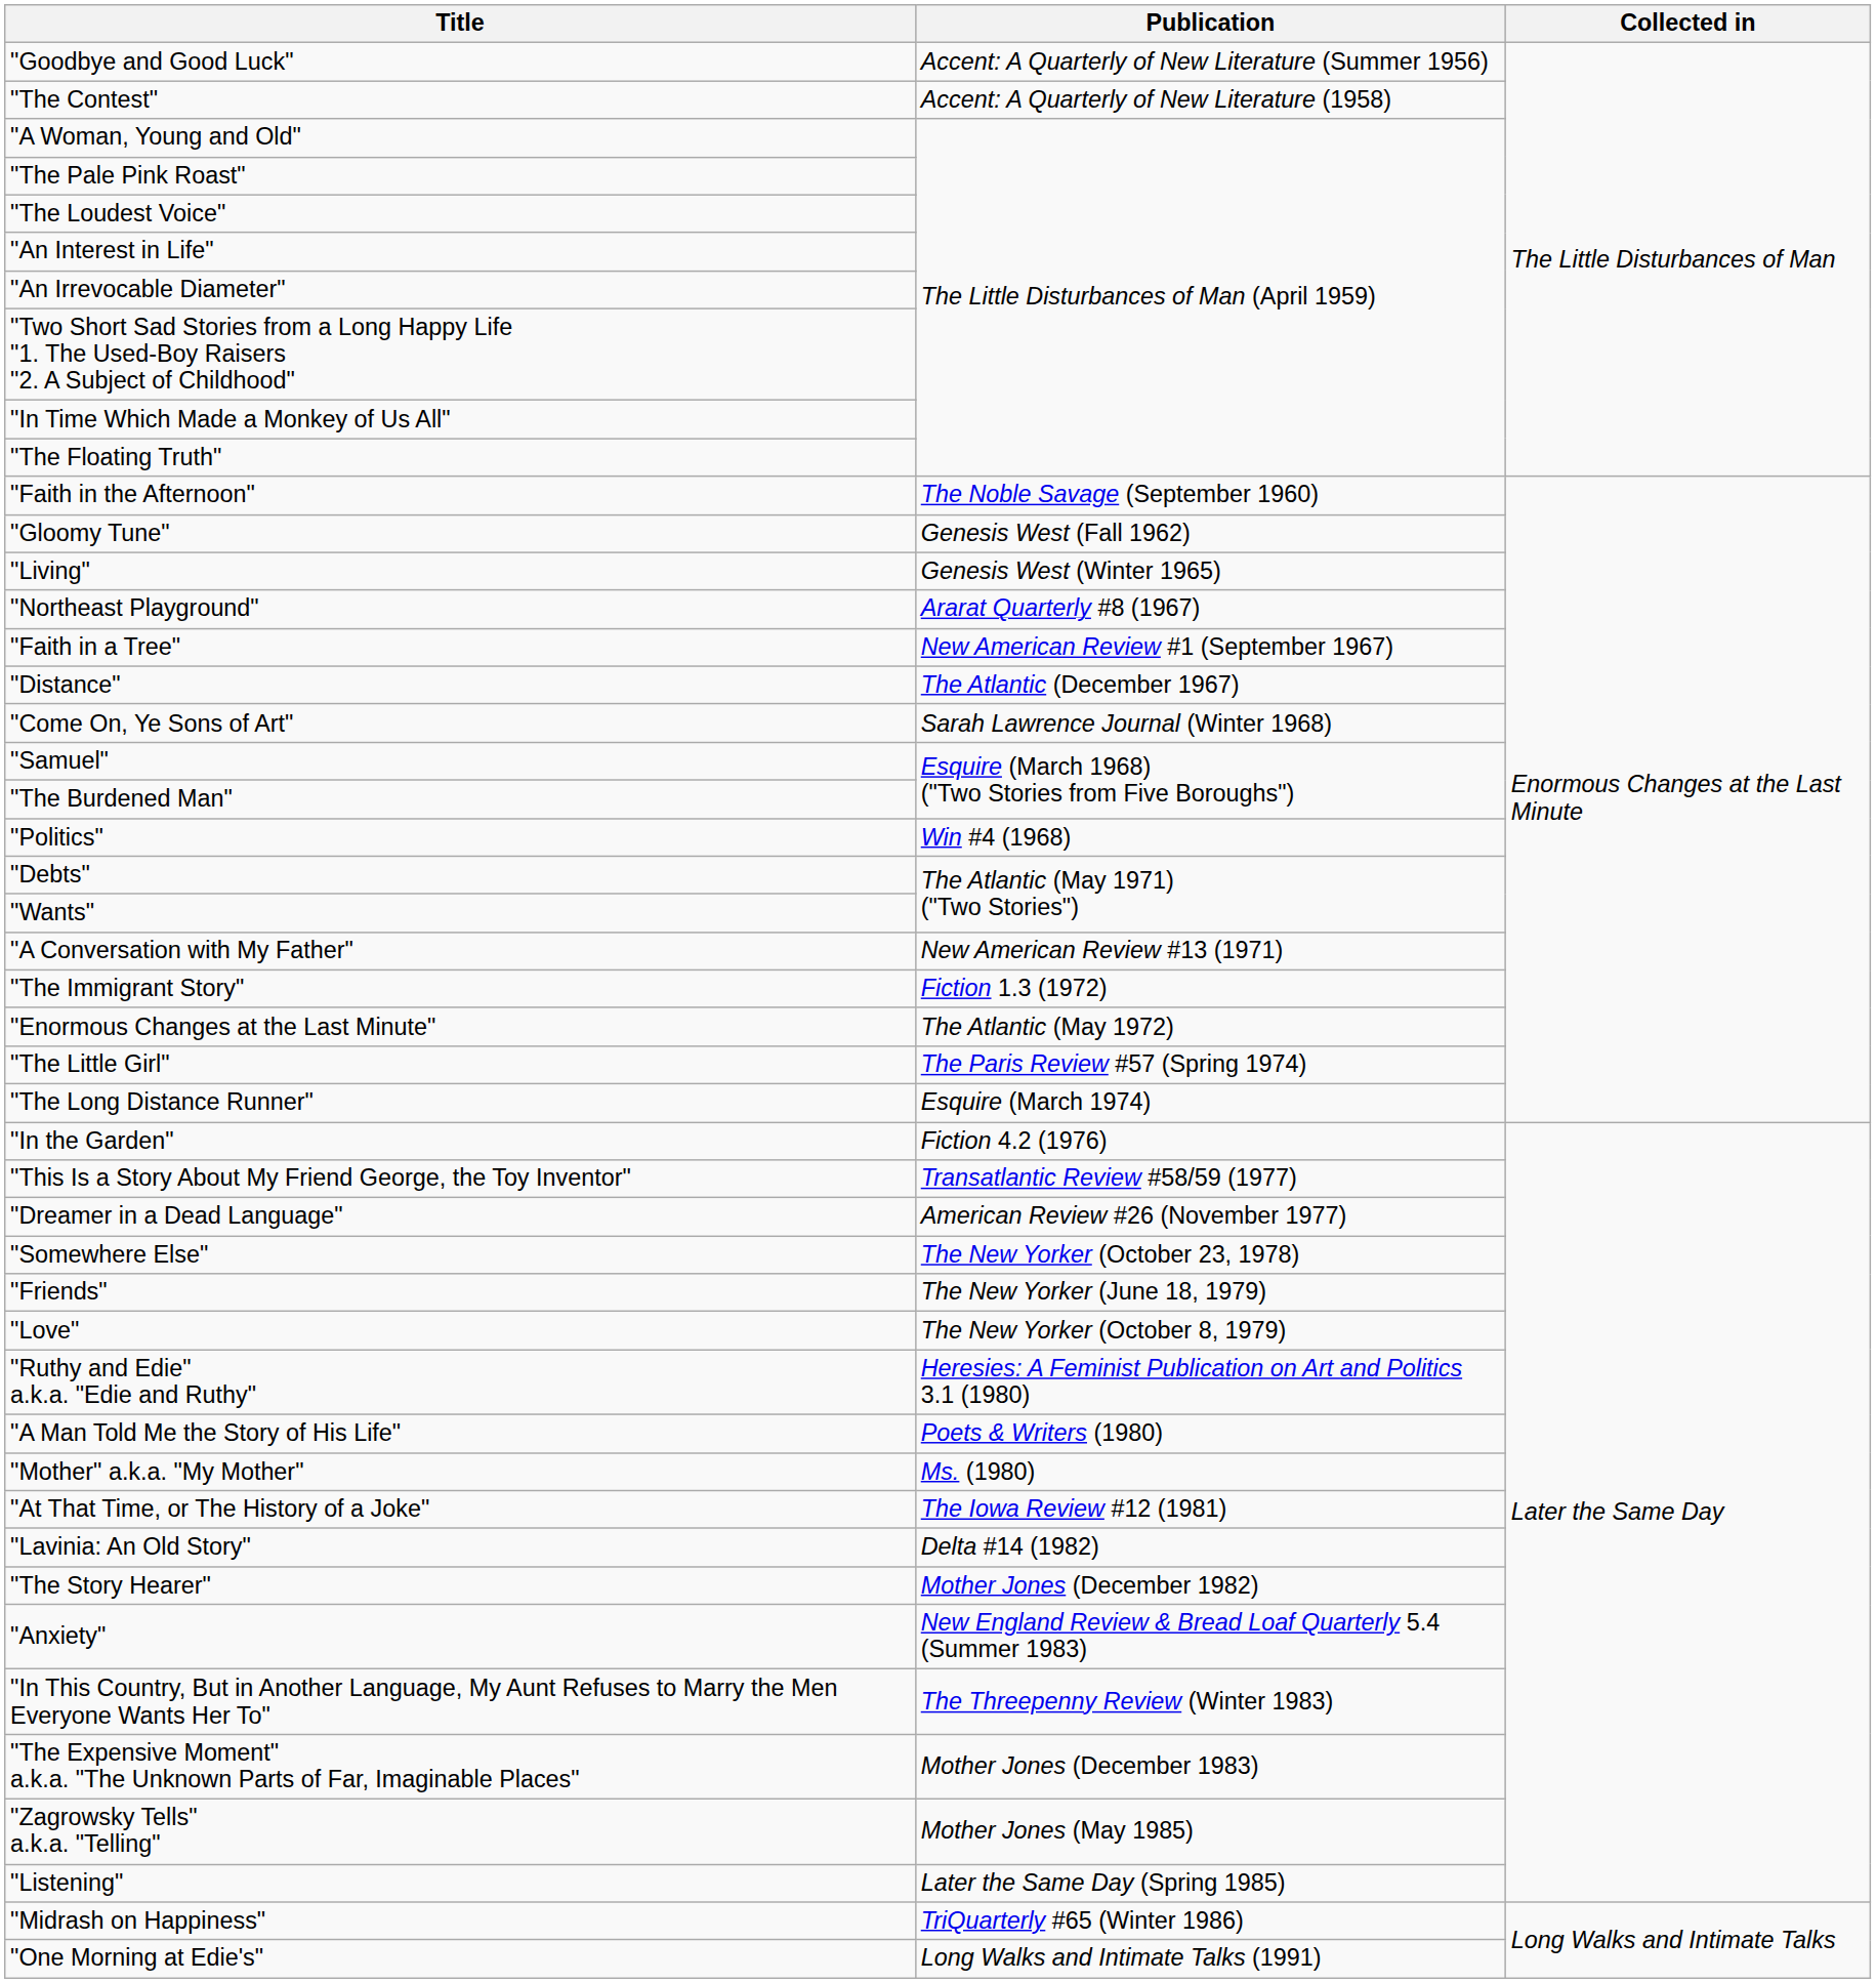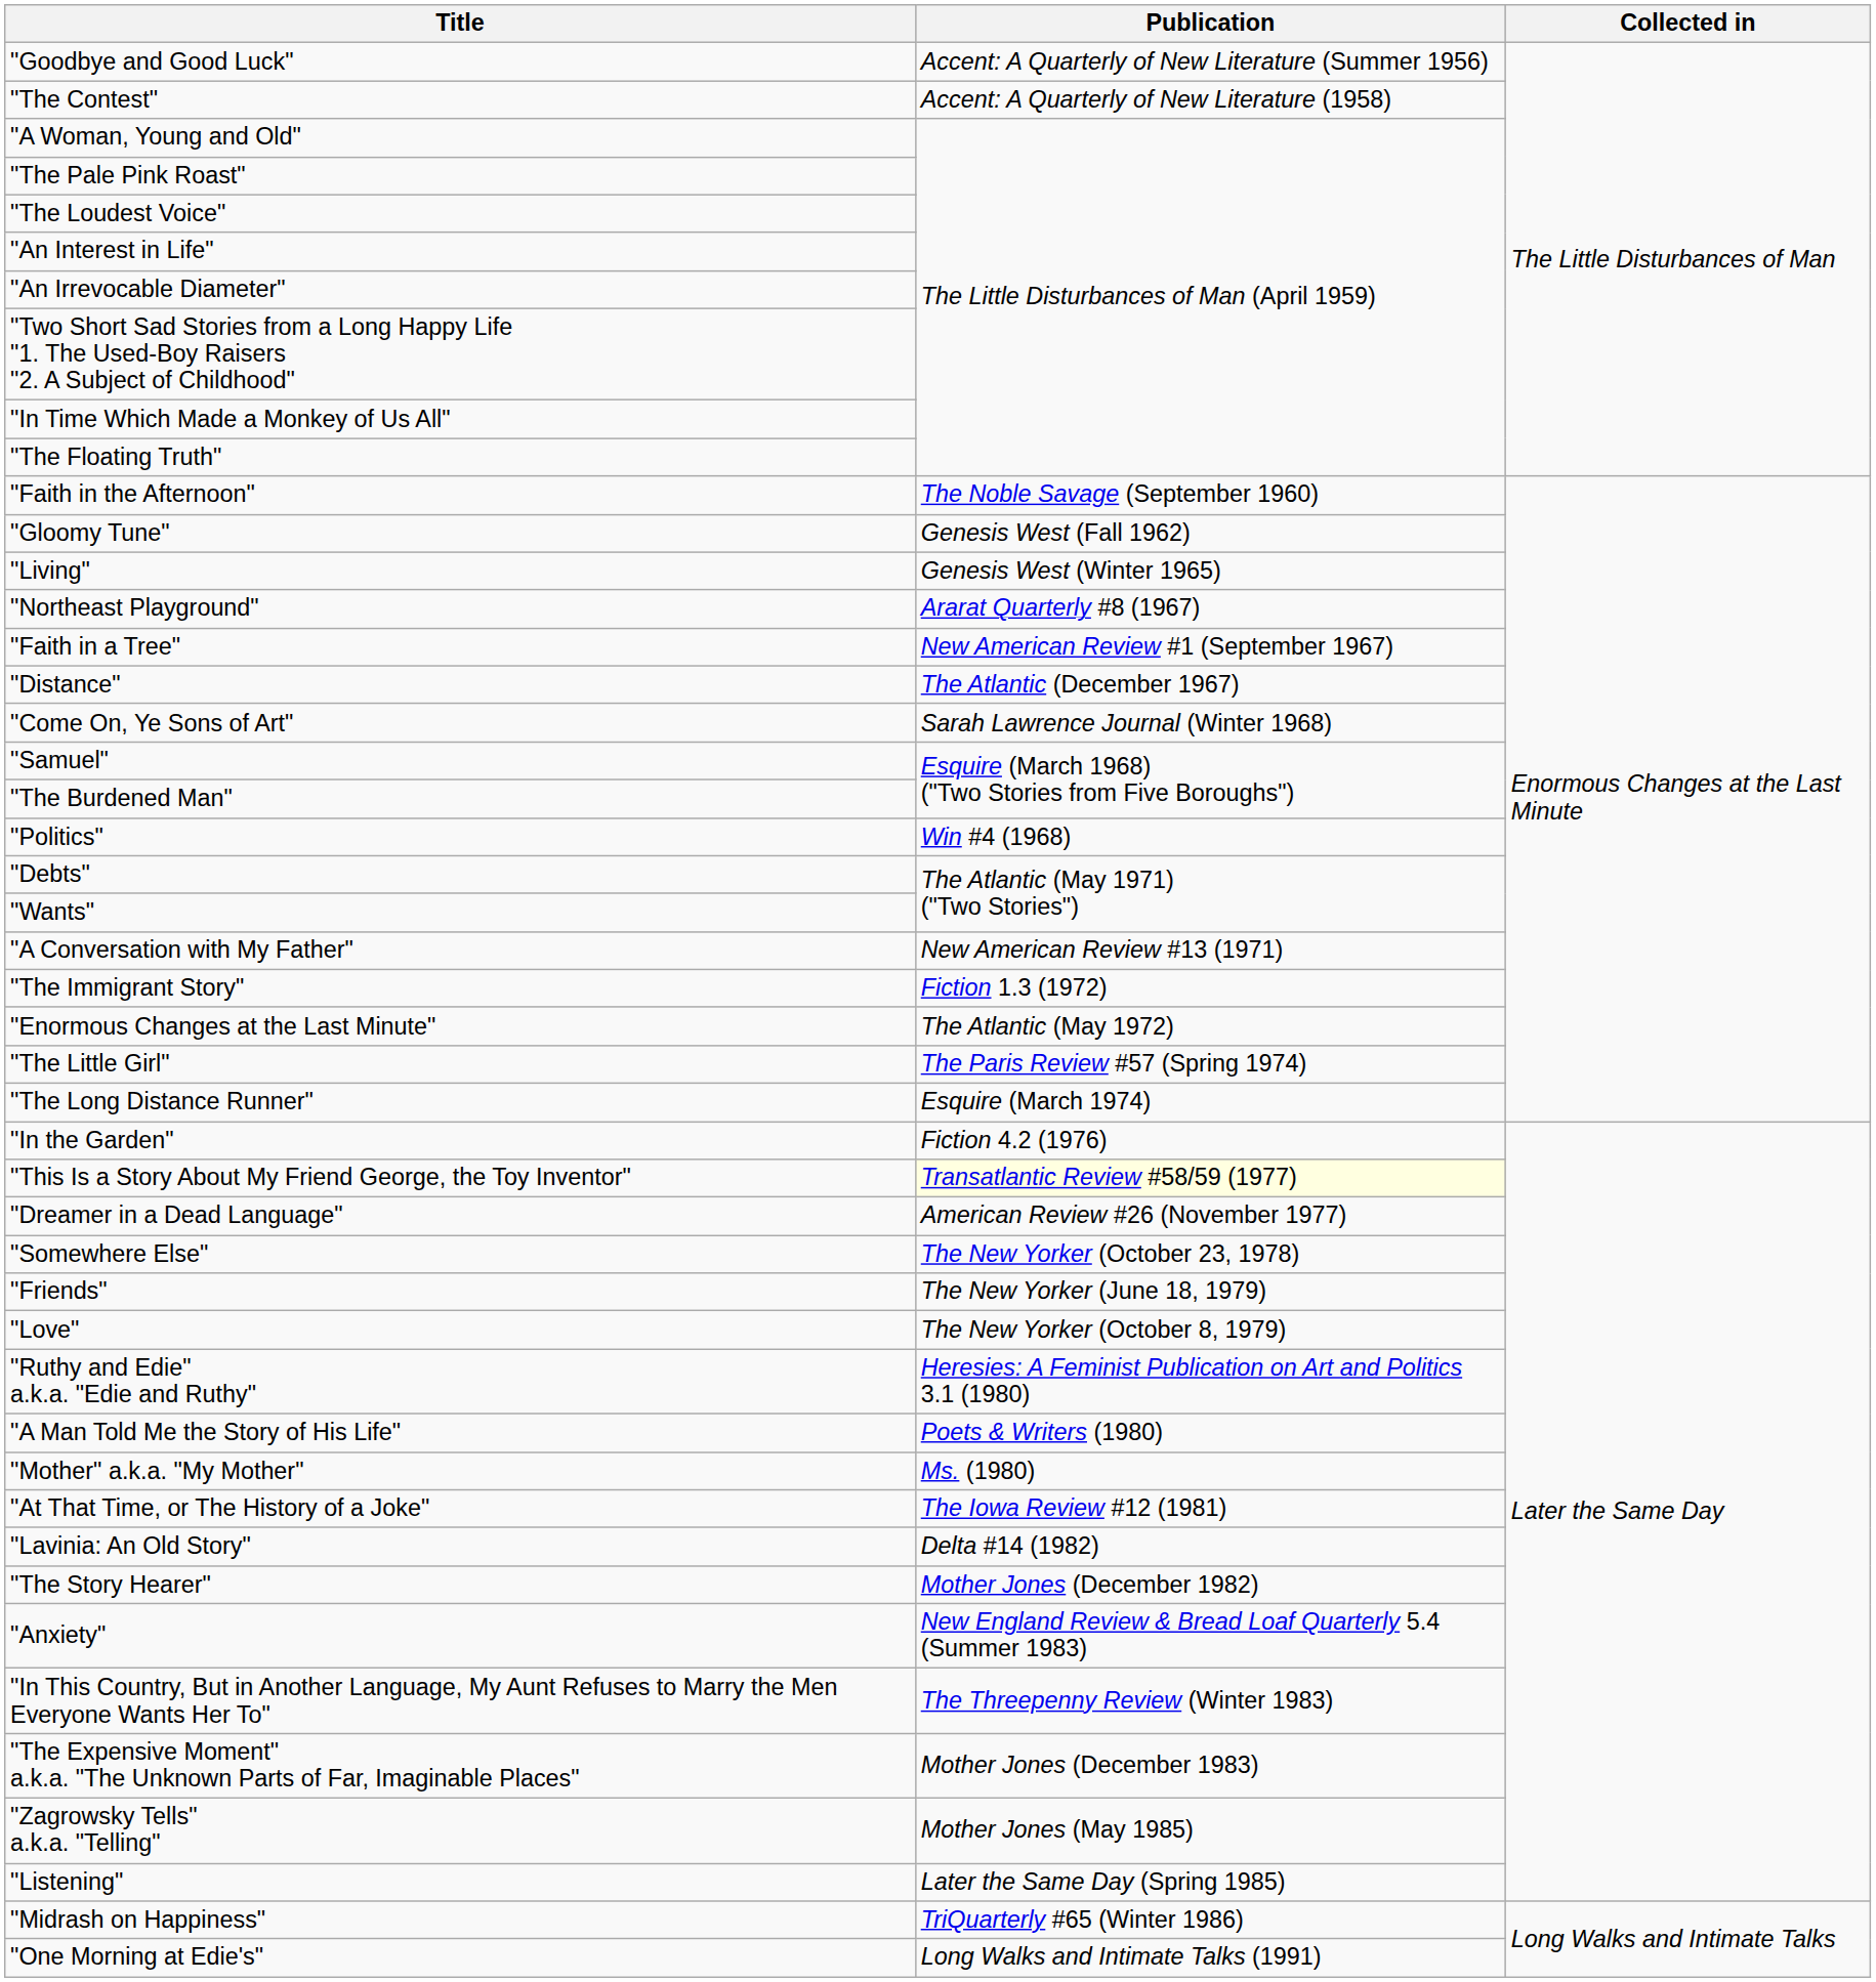"This Is a Story About My Friend George, the Toy Inventor" | Publication: no background -> lightyellow background
